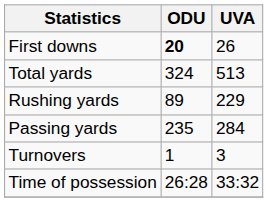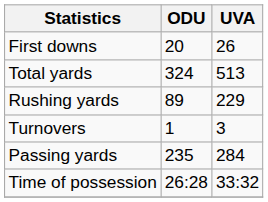First downs | ODU: bold -> normal
rows swapped: Passing yards <-> Turnovers
